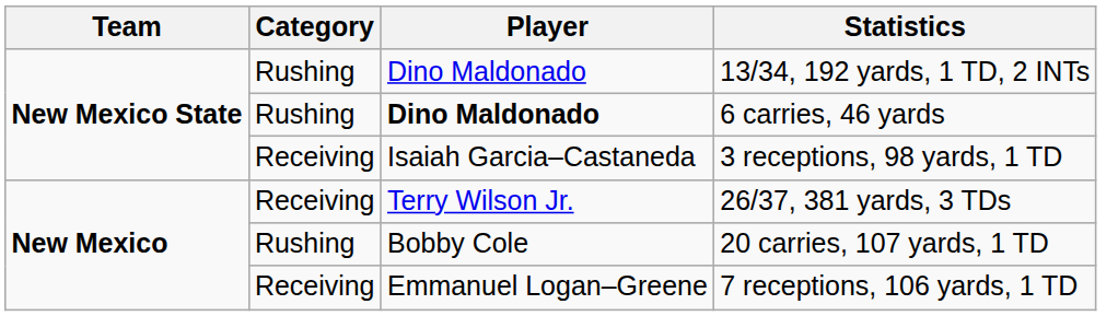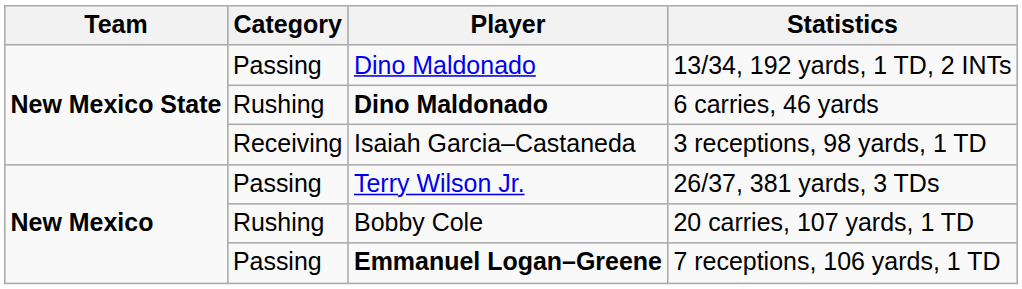13/34, 192 yards, 1 TD, 2 INTs | Category: Rushing -> Passing
26/37, 381 yards, 3 TDs | Category: Receiving -> Passing
7 receptions, 106 yards, 1 TD | Category: Receiving -> Passing
7 receptions, 106 yards, 1 TD | Player: normal -> bold
